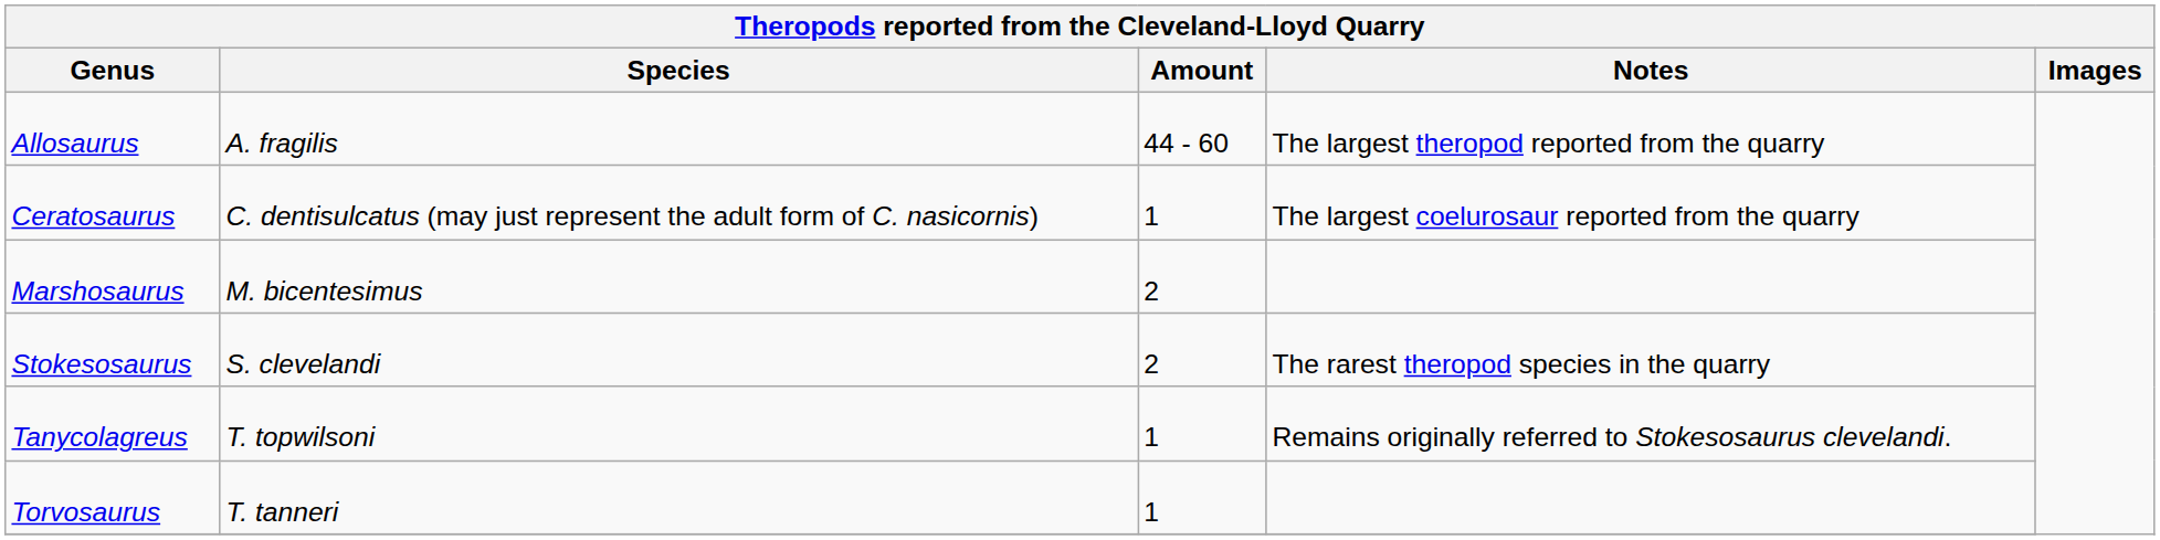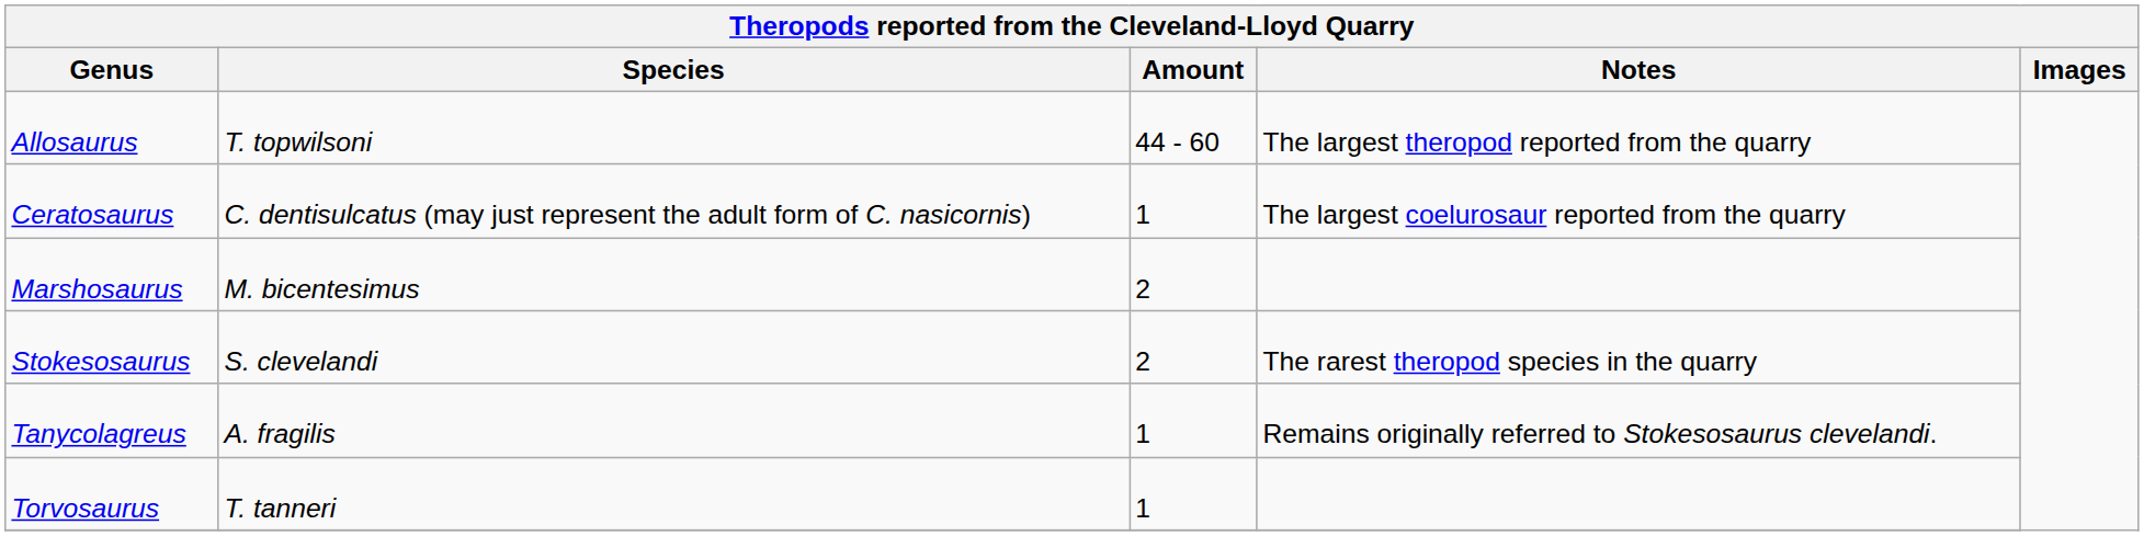Allosaurus | Species: A. fragilis -> T. topwilsoni
Tanycolagreus | Species: T. topwilsoni -> A. fragilis
